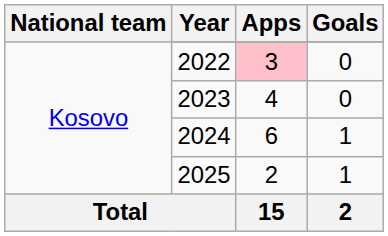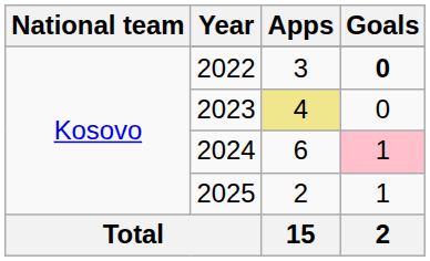2022 | Apps: pink background -> no background
2022 | Goals: normal -> bold
2023 | Apps: no background -> khaki background
2024 | Goals: no background -> pink background
